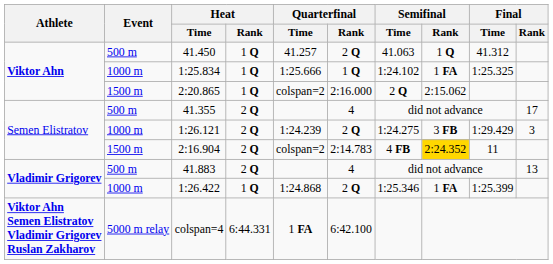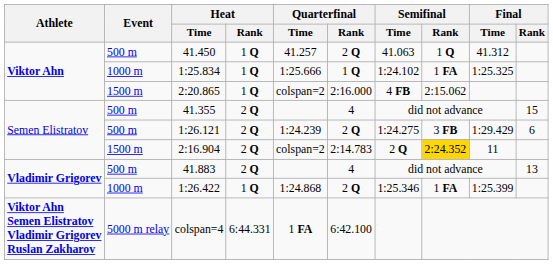2:20.865 | Semifinal / Time: 2 Q -> 4 FB
41.355 | Final / Rank: 17 -> 15
1:26.121 | Event: 1000 m -> 500 m
1:26.121 | Final / Rank: 3 -> 6
2:16.904 | Semifinal / Time: 4 FB -> 2 Q
